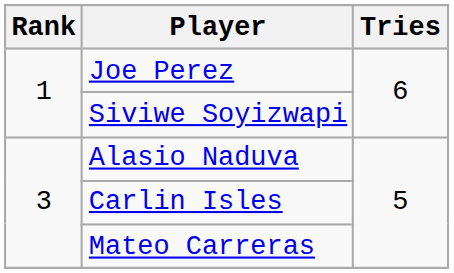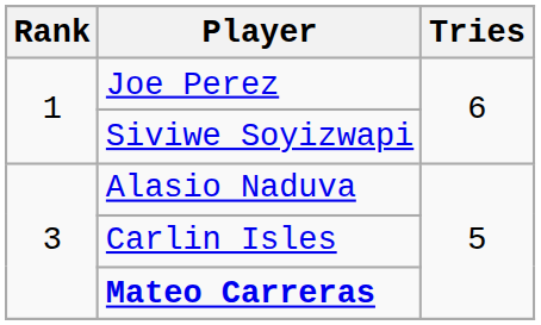Mateo Carreras | Player: normal -> bold
